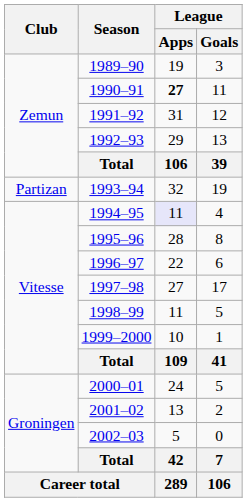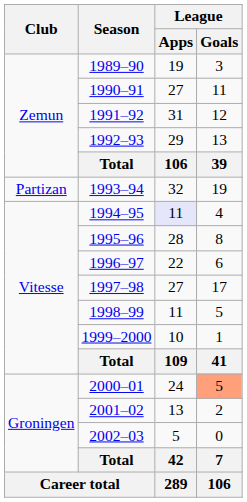1990–91 | League / Apps: bold -> normal
2000–01 | League / Goals: no background -> lightsalmon background
